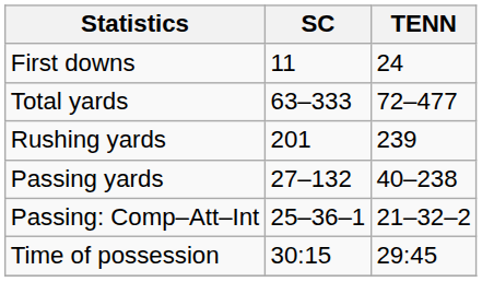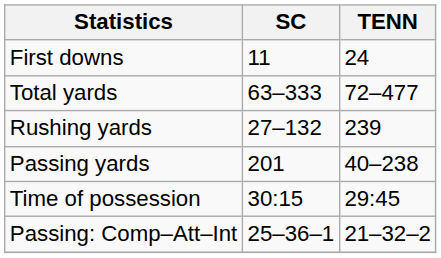Rushing yards | SC: 201 -> 27–132
Passing yards | SC: 27–132 -> 201
rows swapped: Passing: Comp–Att–Int <-> Time of possession
